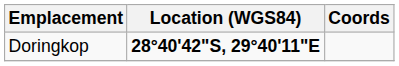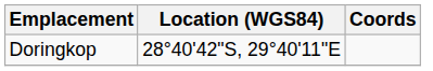Doringkop | Location (WGS84): bold -> normal
